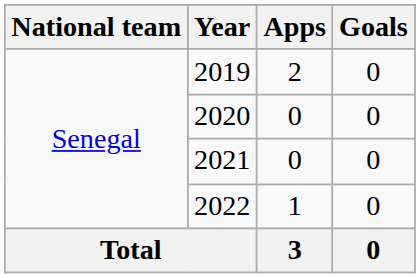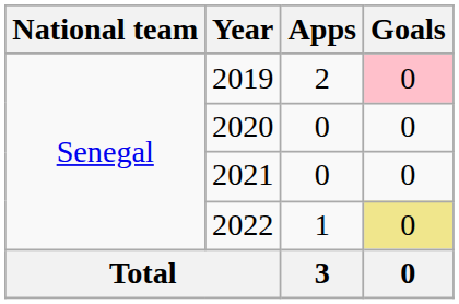2019 | Goals: no background -> pink background
2022 | Goals: no background -> khaki background
